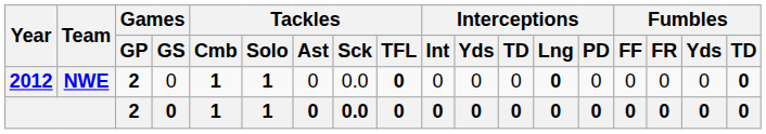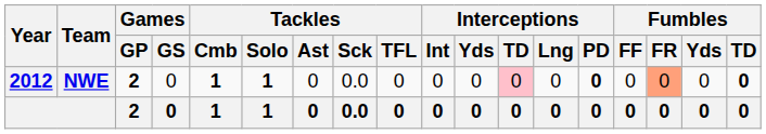NWE | Tackles / TFL: bold -> normal
NWE | Interceptions / TD: no background -> pink background
NWE | Interceptions / Lng: bold -> normal
NWE | Interceptions / PD: normal -> bold
NWE | Fumbles / FR: no background -> lightsalmon background
